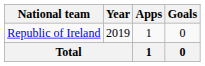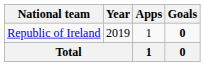Republic of Ireland | Goals: normal -> bold
